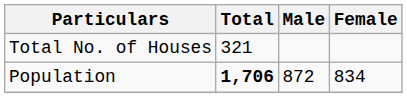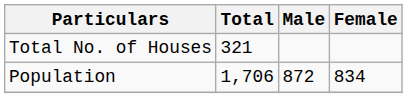Population | Total: bold -> normal
